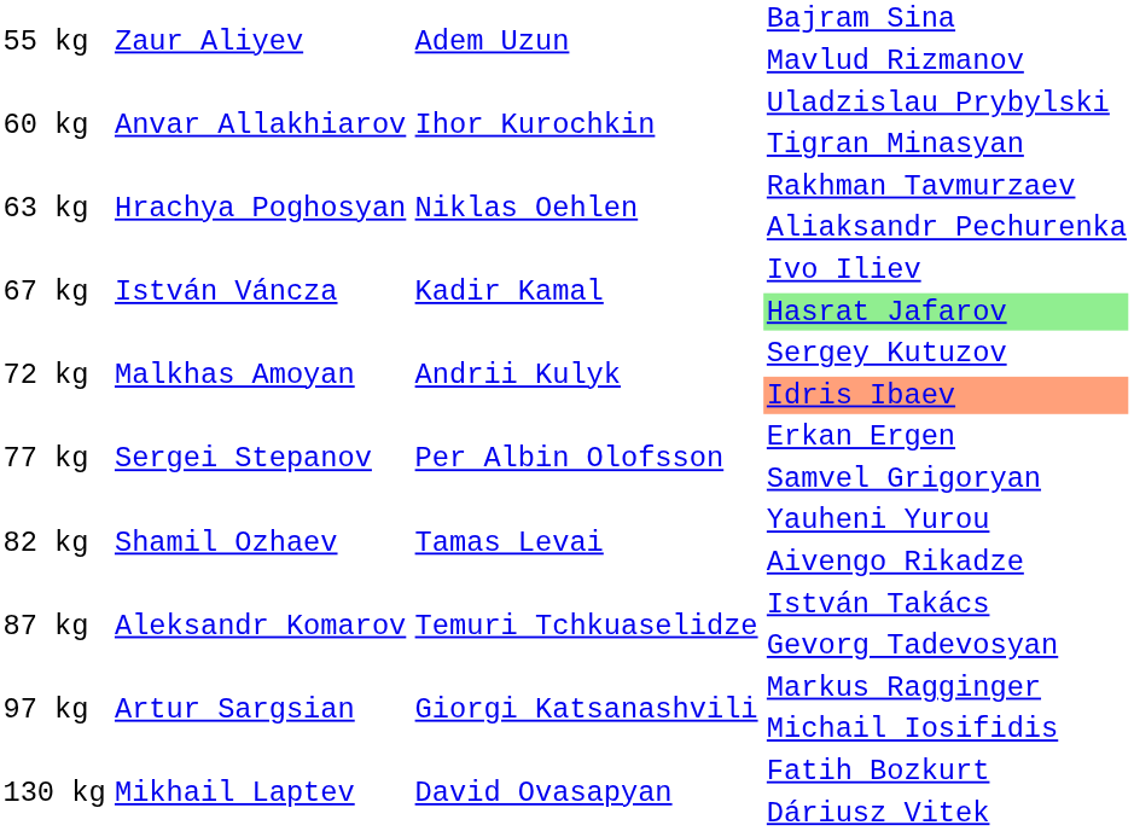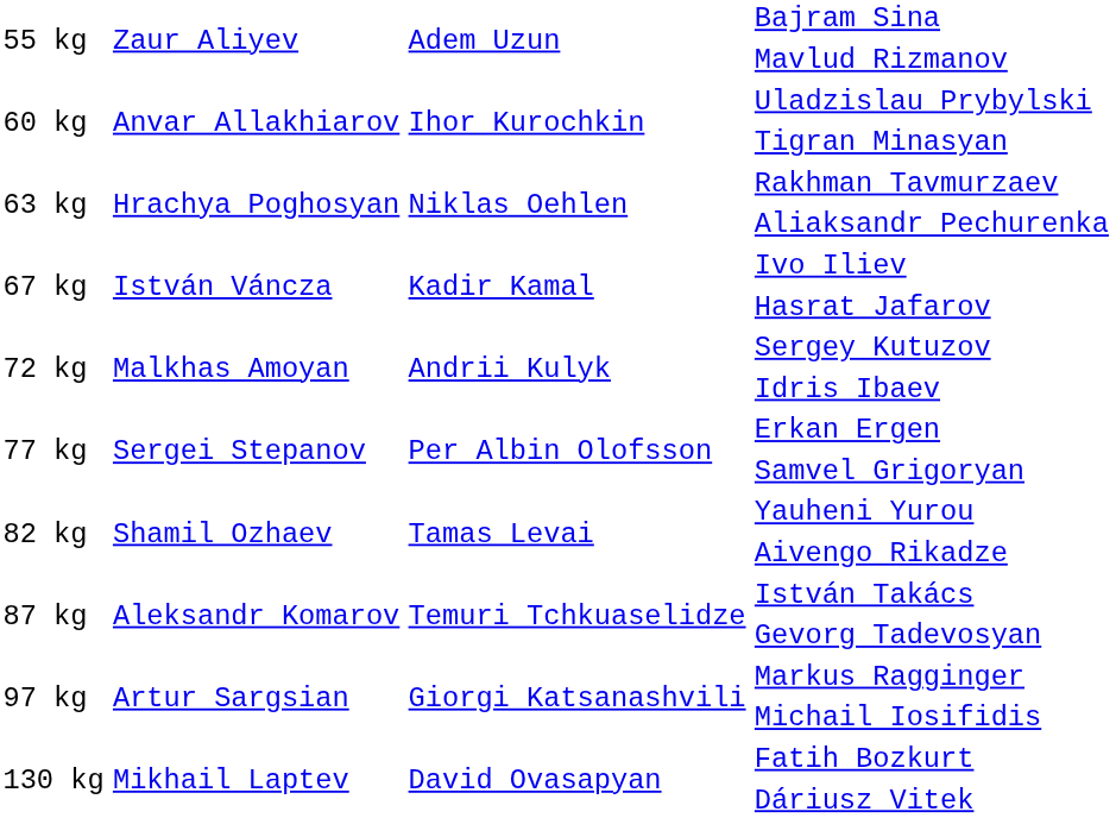Hasrat Jafarov | column 4: lightgreen background -> no background
Idris Ibaev | column 4: lightsalmon background -> no background
